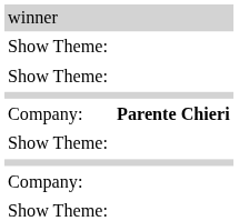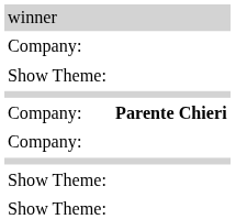row 2 | column 1: Show Theme: -> Company:
row 5 | column 1: Show Theme: -> Company:
row 6 | column 1: Company: -> Show Theme:
